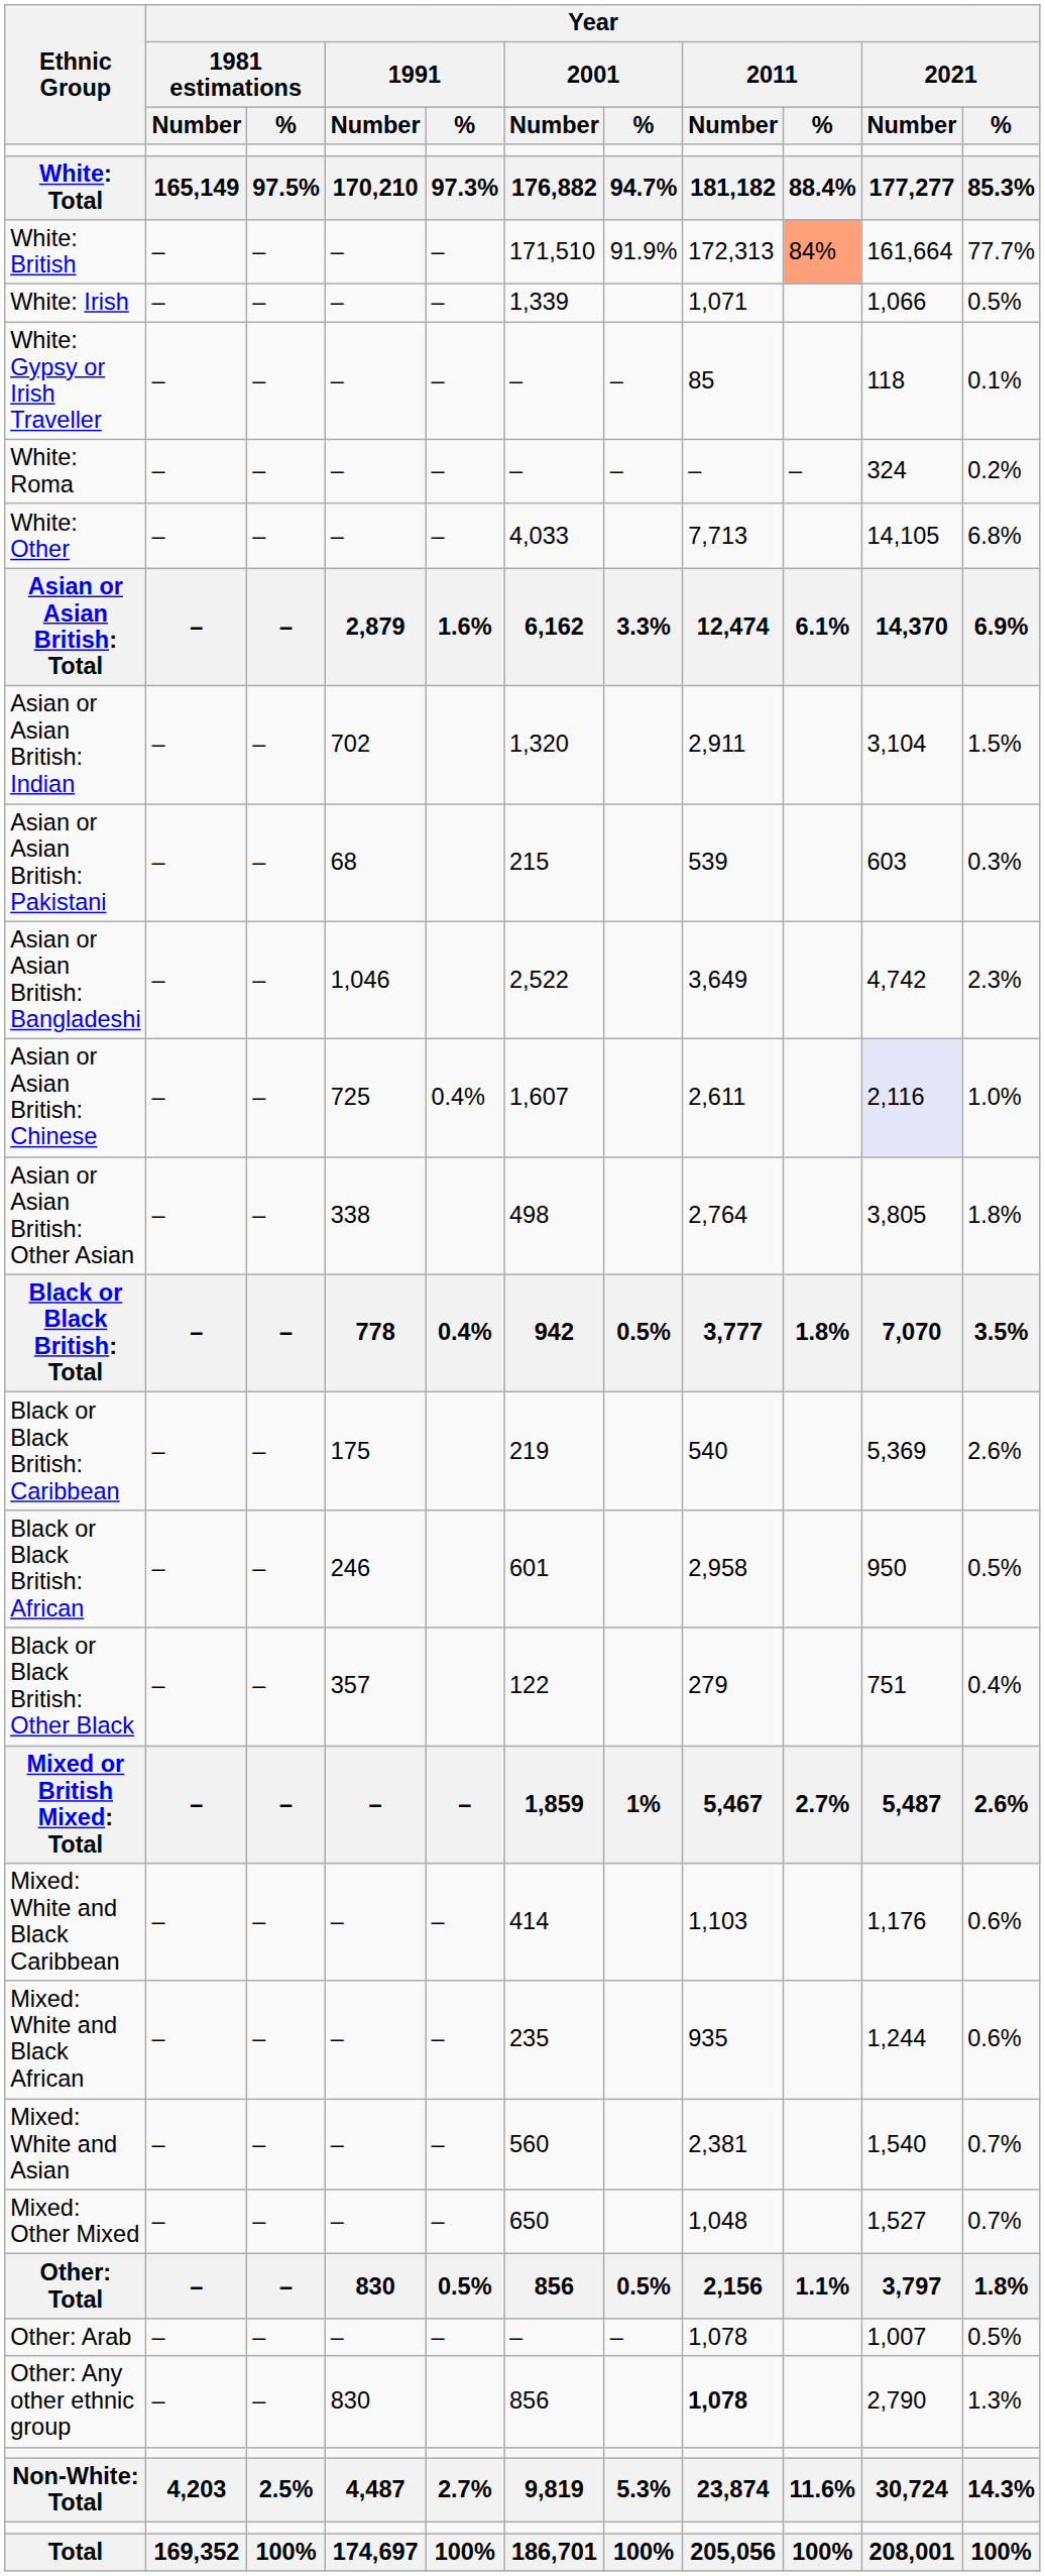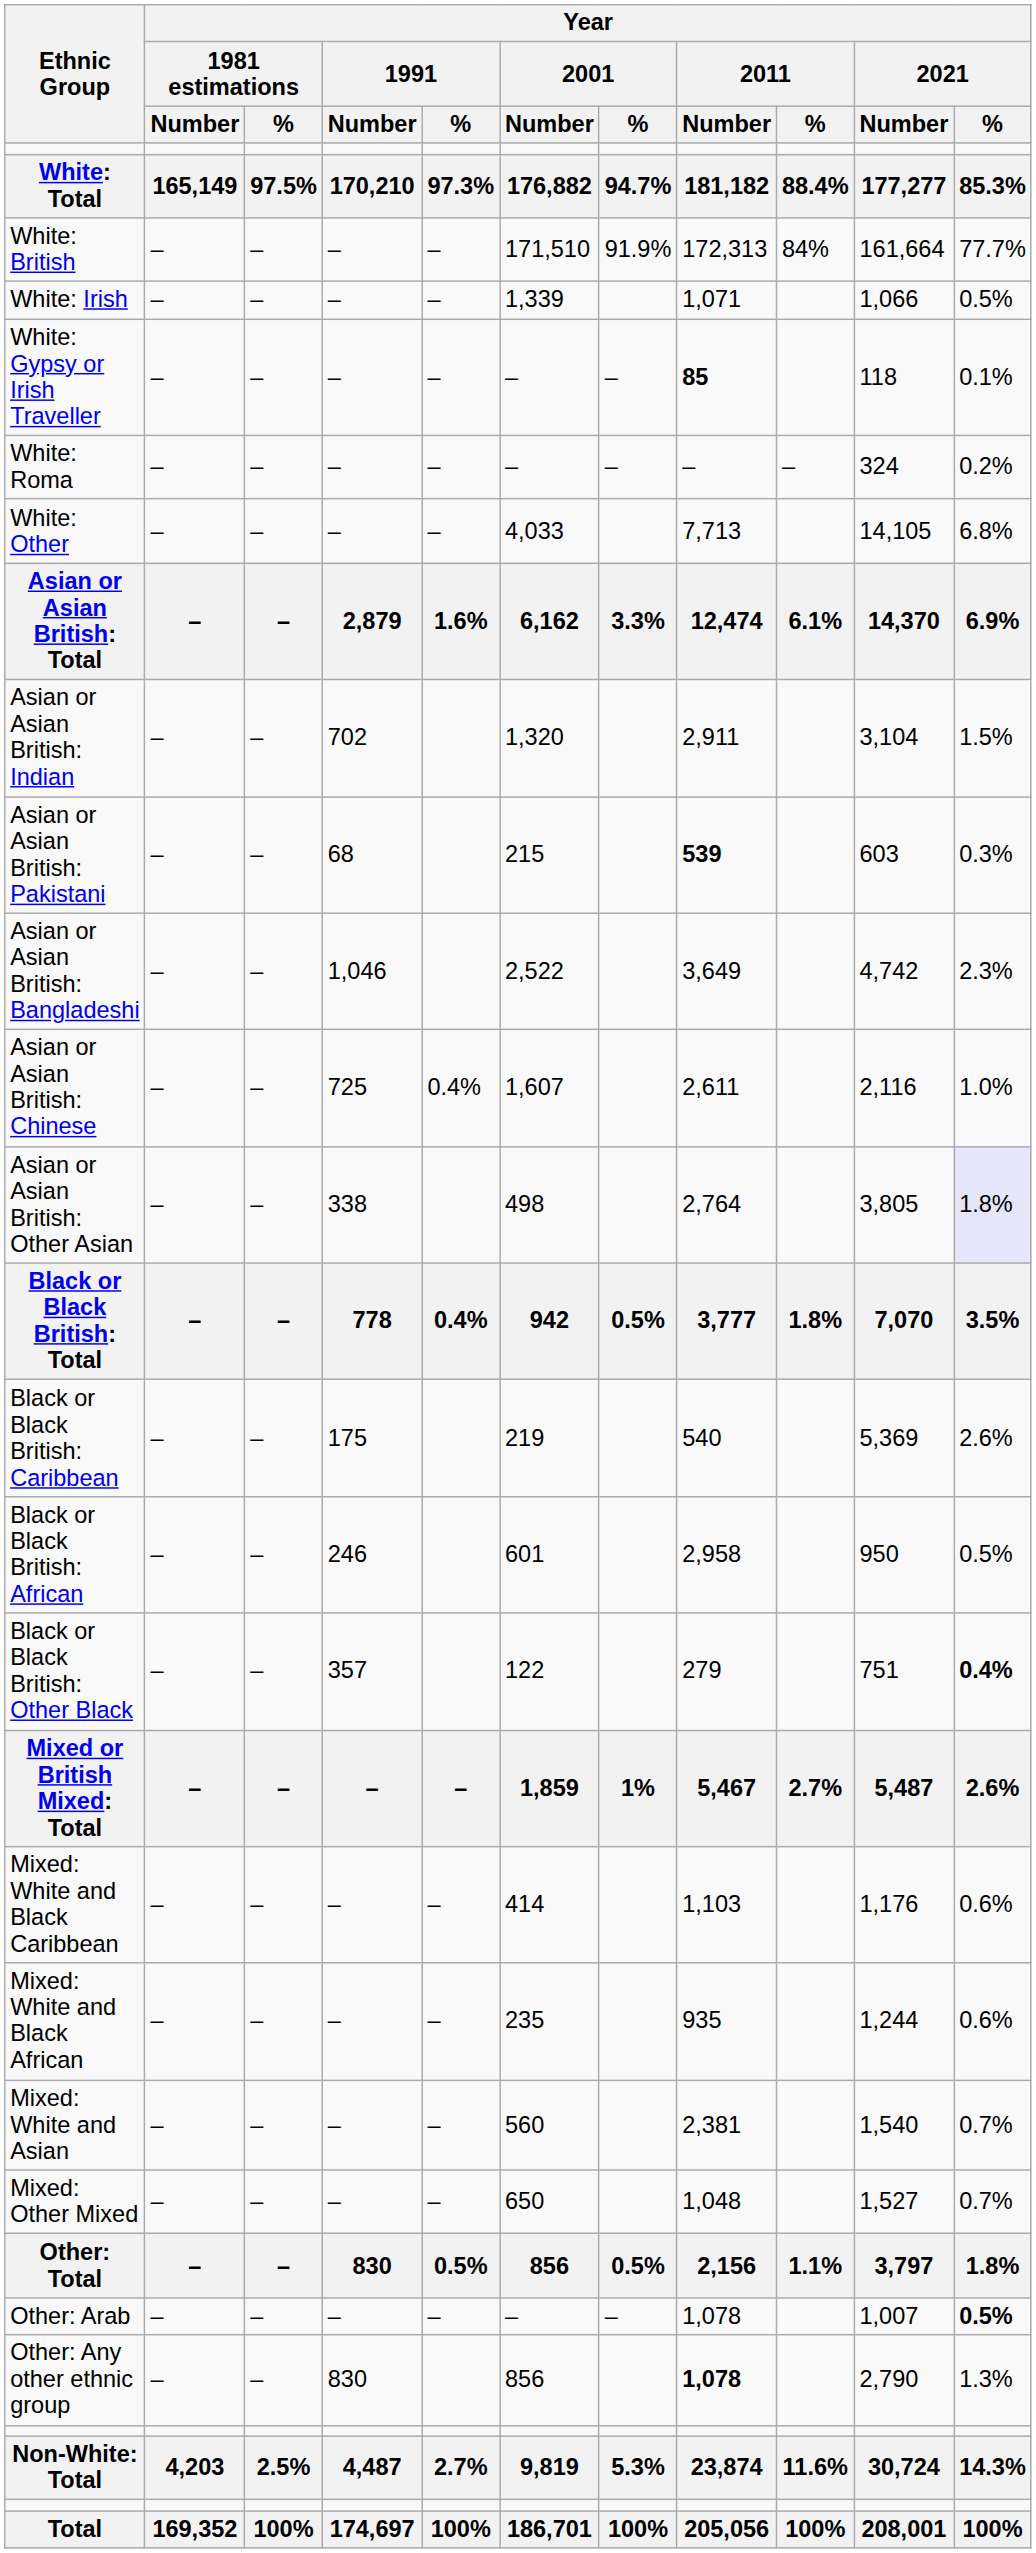White: British | Year / 2011 / %: lightsalmon background -> no background
White: Gypsy or Irish Traveller | Year / 2011 / Number: normal -> bold
Asian or Asian British: Pakistani | Year / 2011 / Number: normal -> bold
Asian or Asian British: Chinese | Year / 2021 / Number: lavender background -> no background
Asian or Asian British: Other Asian | Year / 2021 / %: no background -> lavender background
Black or Black British: Other Black | Year / 2021 / %: normal -> bold
Other: Arab | Year / 2021 / %: normal -> bold
